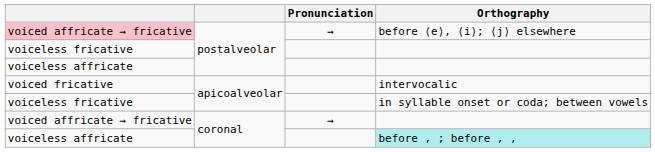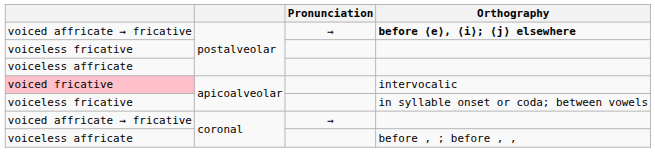before ⟨e⟩, ⟨i⟩; ⟨j⟩ elsewhere | column 1: pink background -> no background
before ⟨e⟩, ⟨i⟩; ⟨j⟩ elsewhere | Orthography: normal -> bold
intervocalic | column 1: no background -> pink background
before , ; before , , | Orthography: paleturquoise background -> no background
